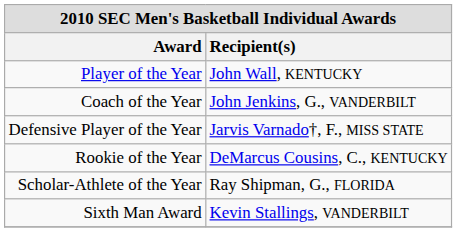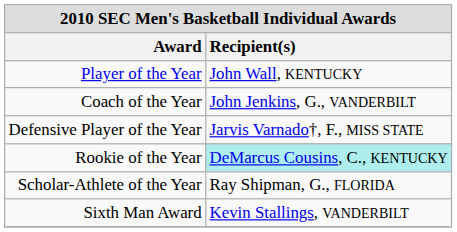Rookie of the Year | Recipient(s): no background -> paleturquoise background
